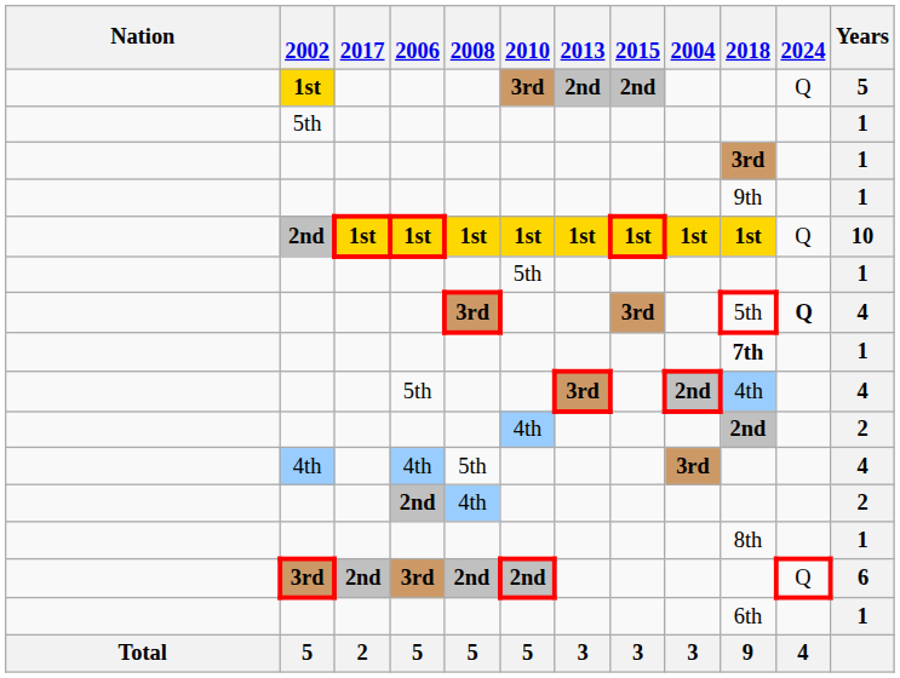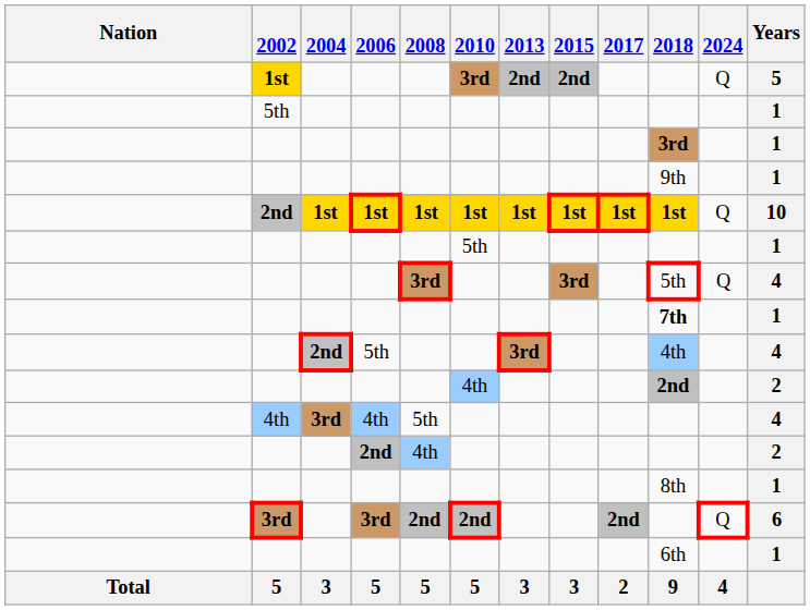columns swapped: 2004 <-> 2017
row 8 | 2024: bold -> normal
